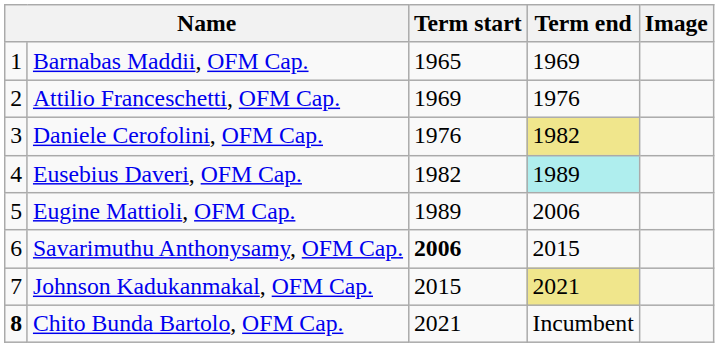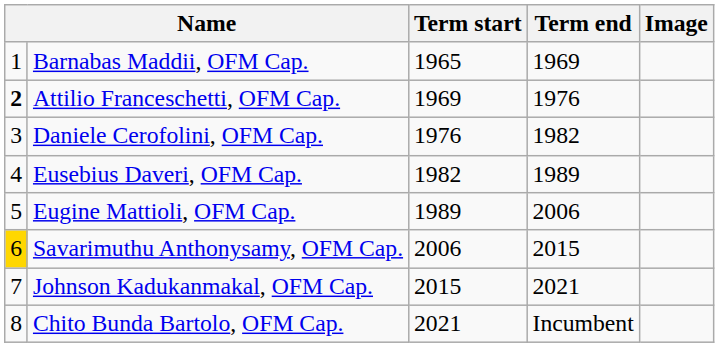Attilio Franceschetti, OFM Cap. | column 1: normal -> bold
Daniele Cerofolini, OFM Cap. | Term end: khaki background -> no background
Eusebius Daveri, OFM Cap. | Term end: paleturquoise background -> no background
Savarimuthu Anthonysamy, OFM Cap. | column 1: no background -> gold background
Savarimuthu Anthonysamy, OFM Cap. | Term start: bold -> normal
Johnson Kadukanmakal, OFM Cap. | Term end: khaki background -> no background
Chito Bunda Bartolo, OFM Cap. | column 1: bold -> normal
